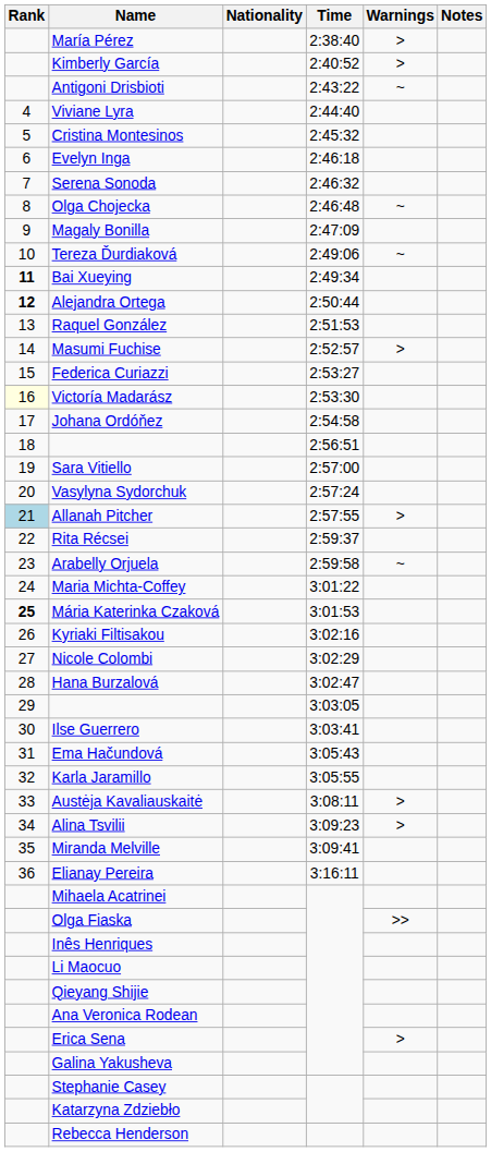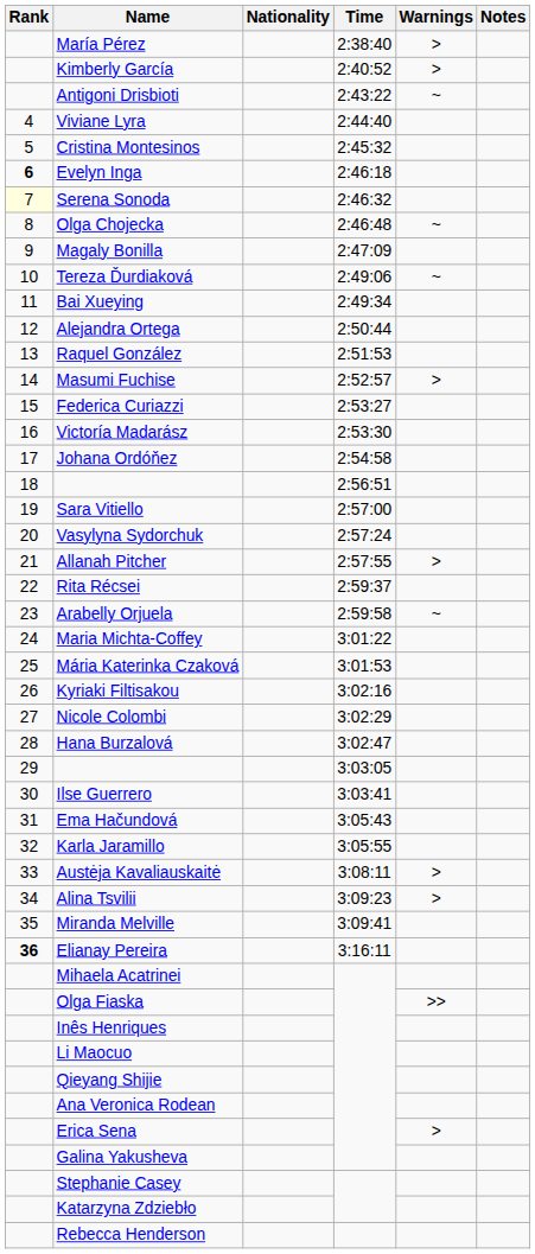Evelyn Inga | Rank: normal -> bold
Serena Sonoda | Rank: no background -> lightyellow background
Bai Xueying | Rank: bold -> normal
Alejandra Ortega | Rank: bold -> normal
Victoría Madarász | Rank: lightyellow background -> no background
Allanah Pitcher | Rank: lightblue background -> no background
Mária Katerinka Czaková | Rank: bold -> normal
Elianay Pereira | Rank: normal -> bold
